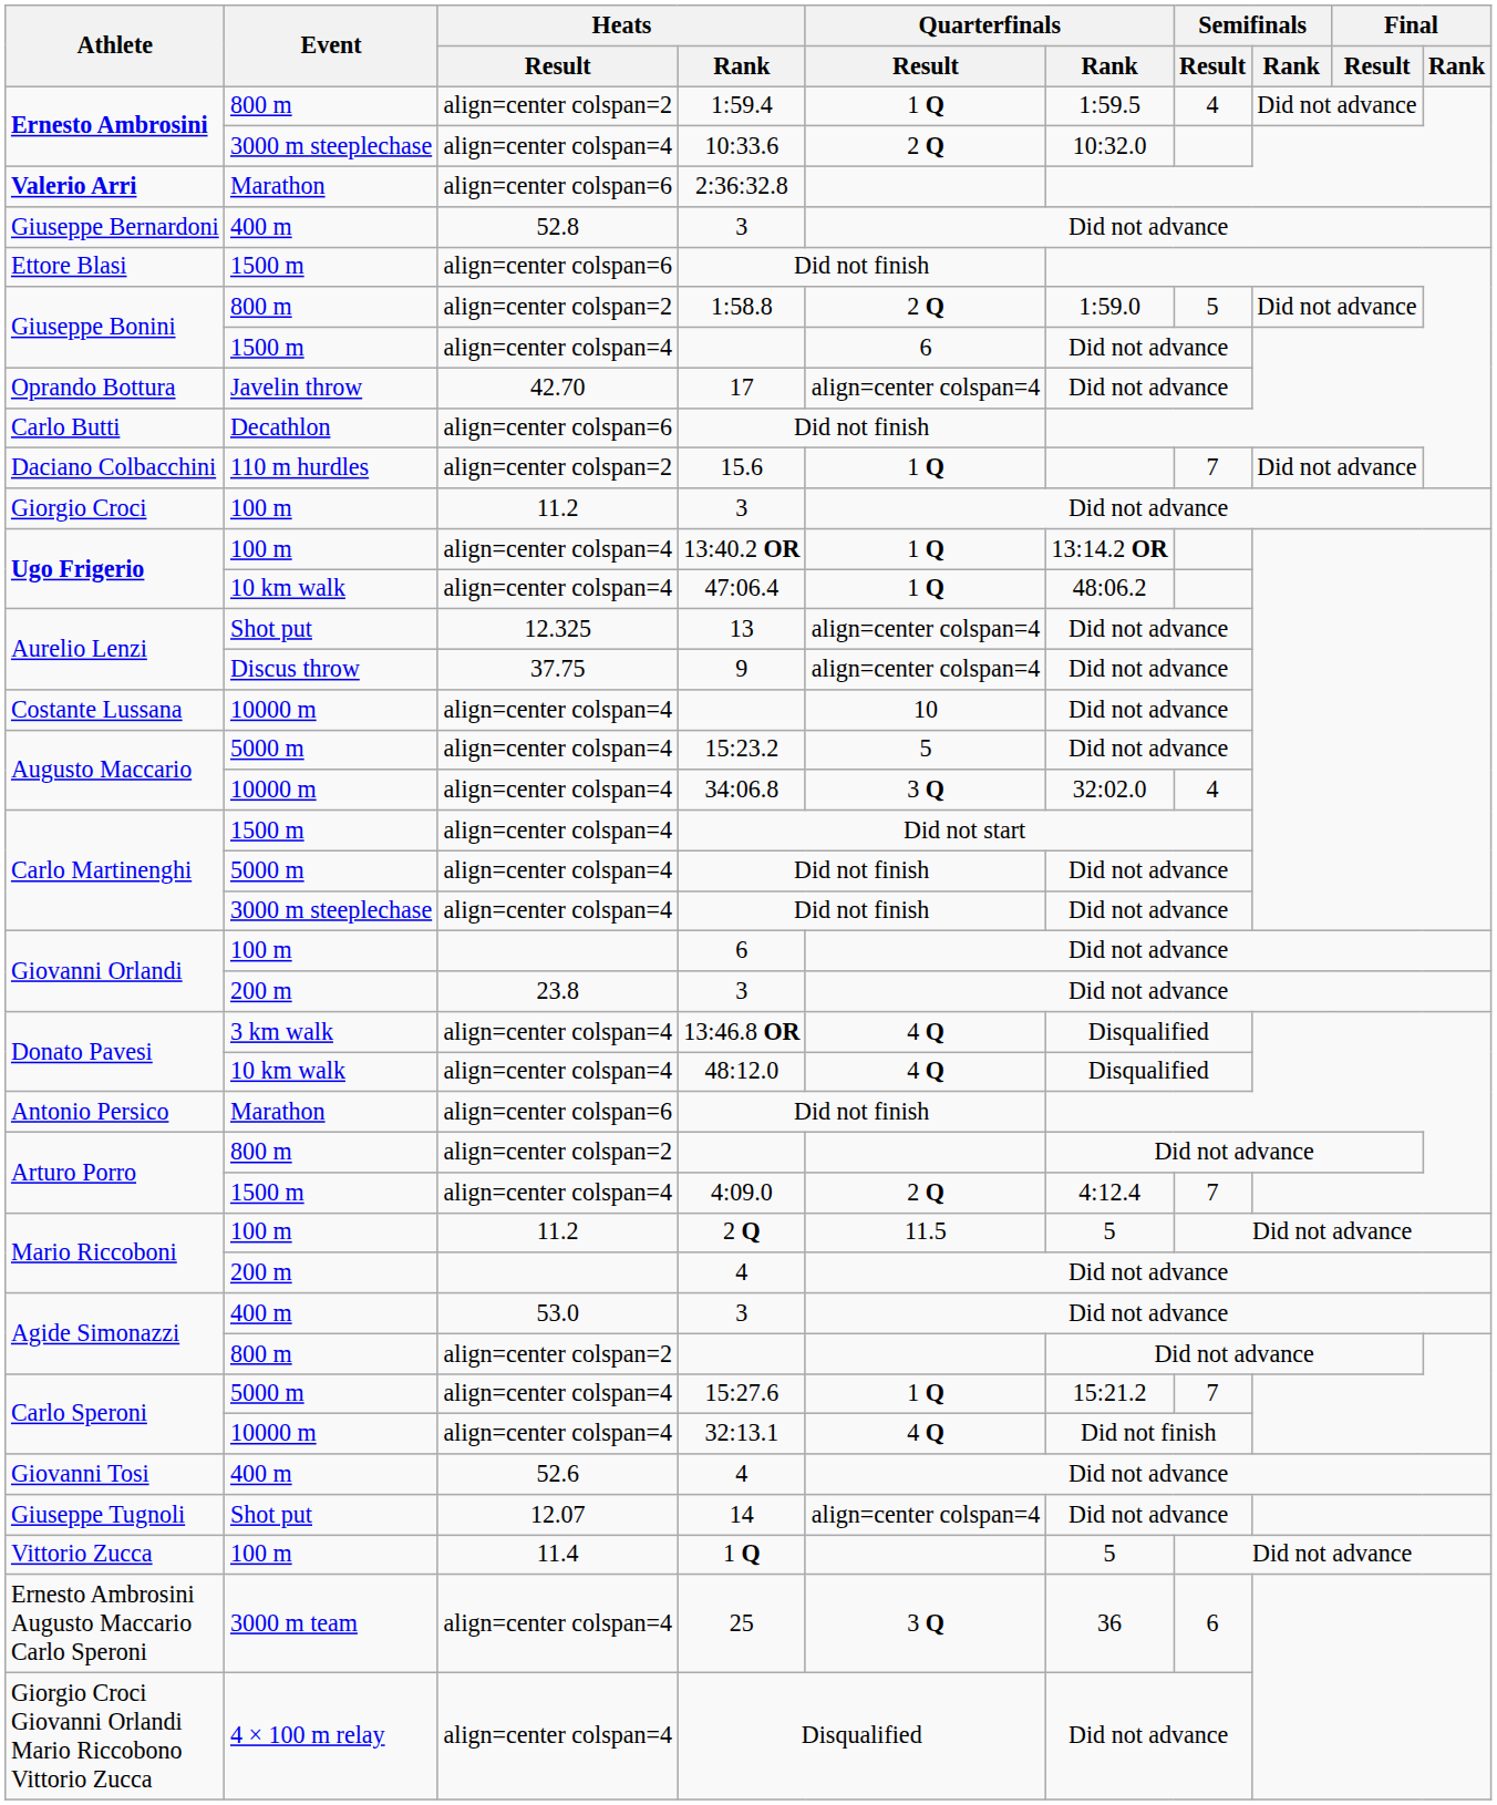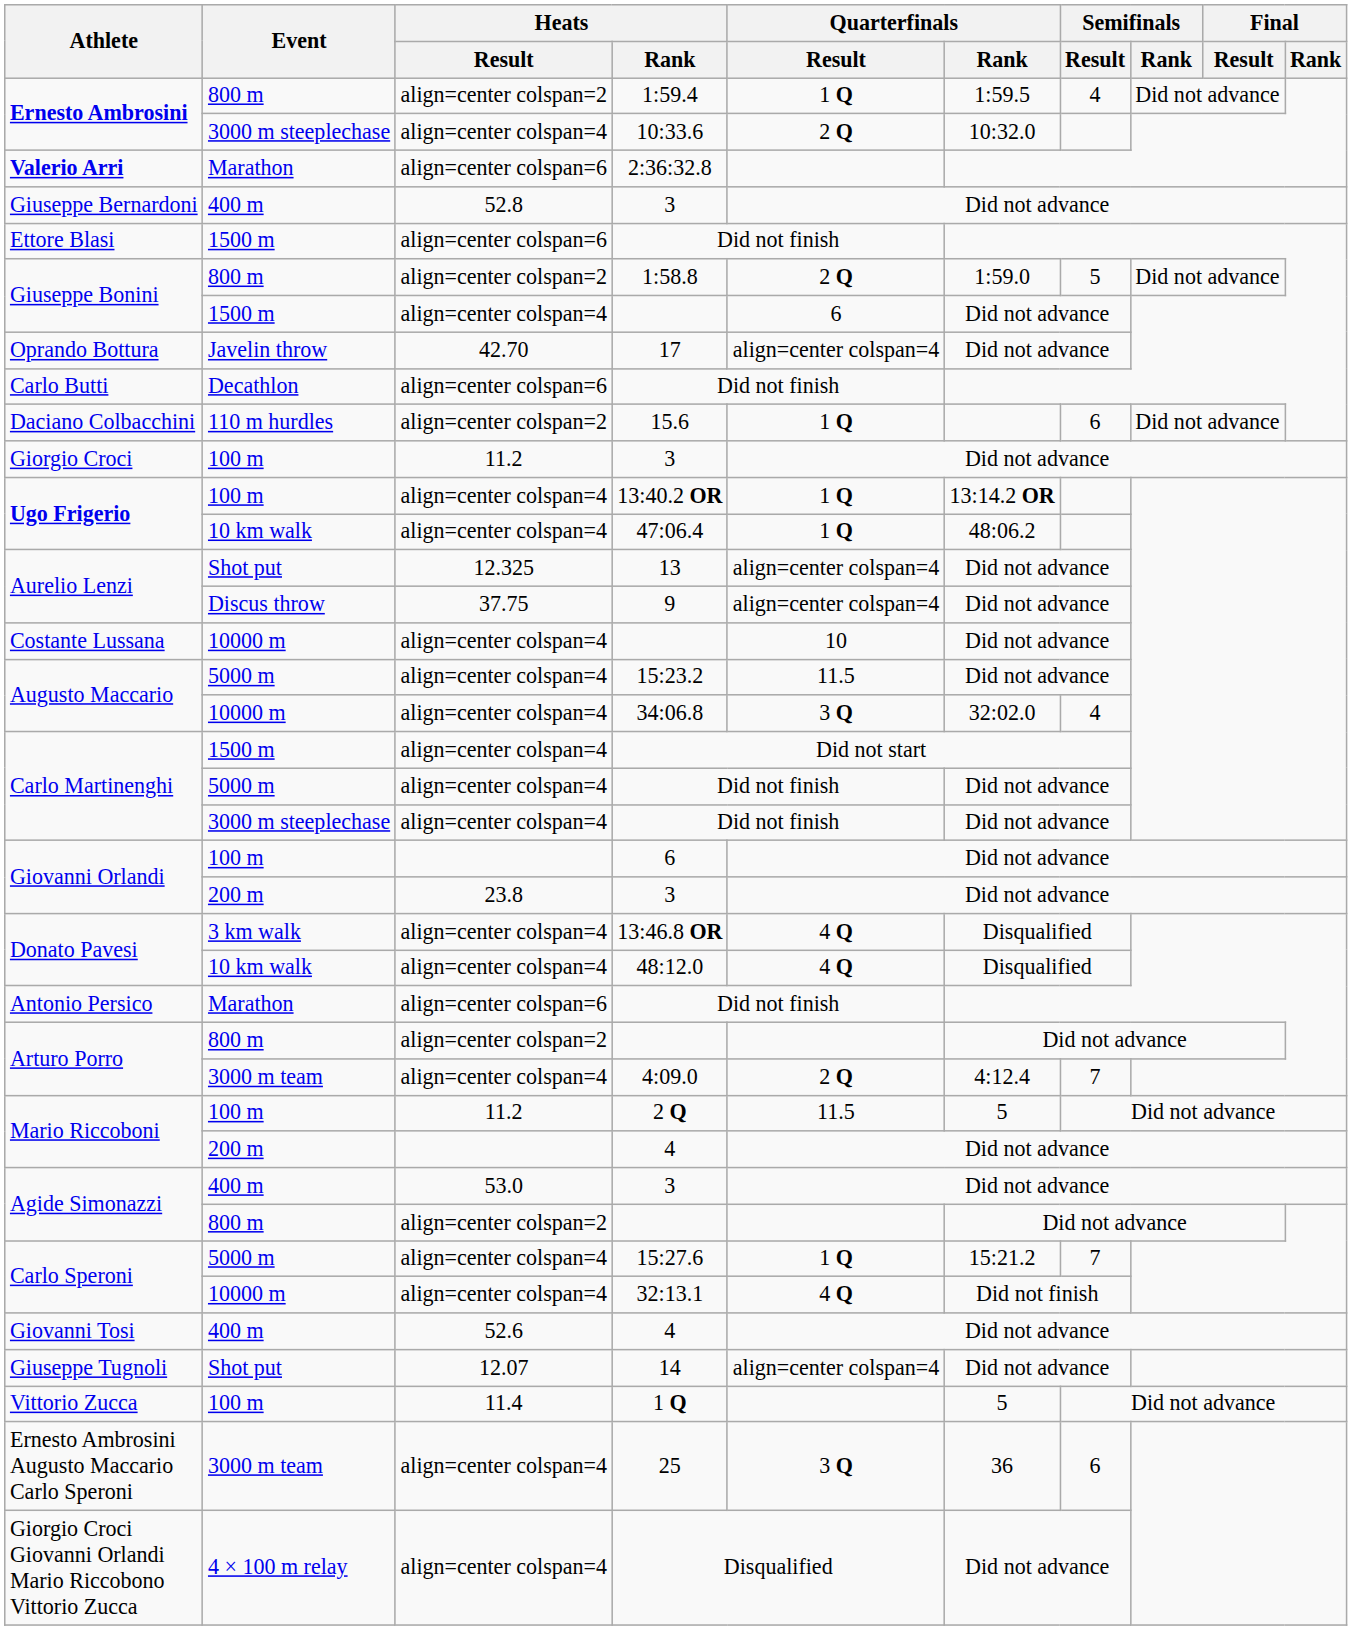15.6 | Semifinals / Result: 7 -> 6
15:23.2 | Quarterfinals / Result: 5 -> 11.5
4:09.0 | Event: 1500 m -> 3000 m team
